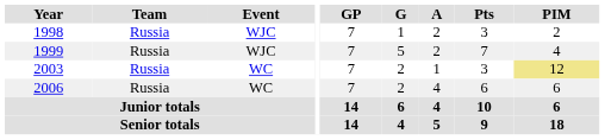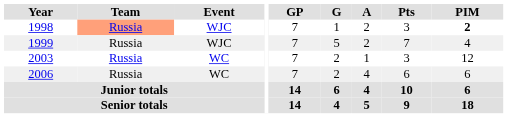1998 | Team: no background -> lightsalmon background
1998 | PIM: normal -> bold
2003 | PIM: khaki background -> no background
